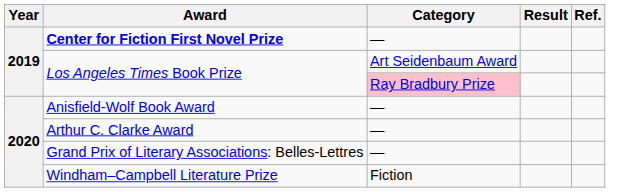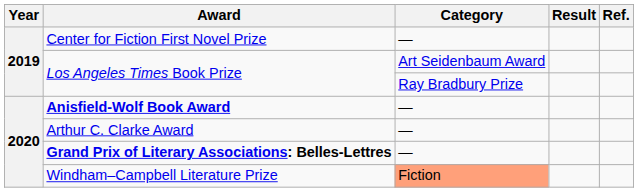Center for Fiction First Novel Prize | Award: bold -> normal
Los Angeles Times Book Prize / Ray Bradbury Prize | Category: pink background -> no background
Anisfield-Wolf Book Award | Award: normal -> bold
Grand Prix of Literary Associations: Belles-Lettres | Award: normal -> bold
Windham–Campbell Literature Prize | Category: no background -> lightsalmon background
